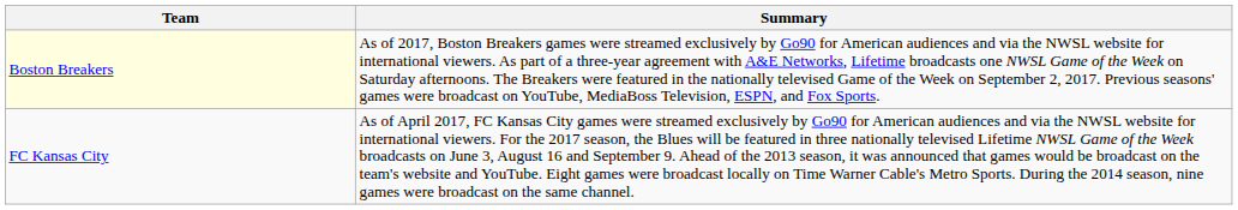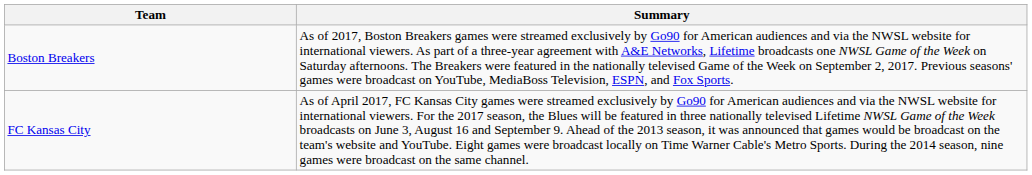Boston Breakers | Team: lightyellow background -> no background
